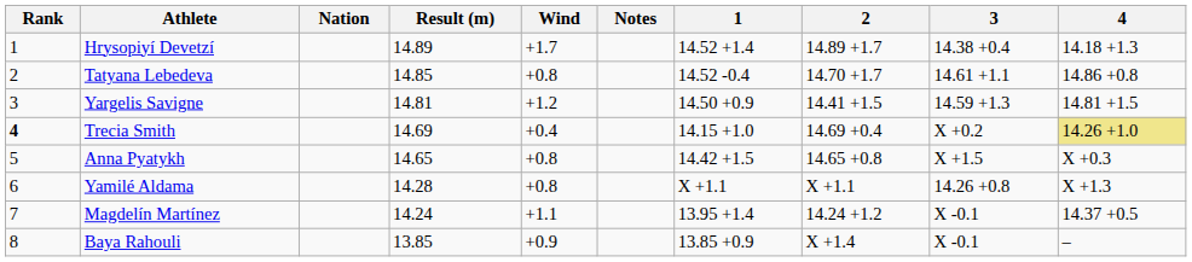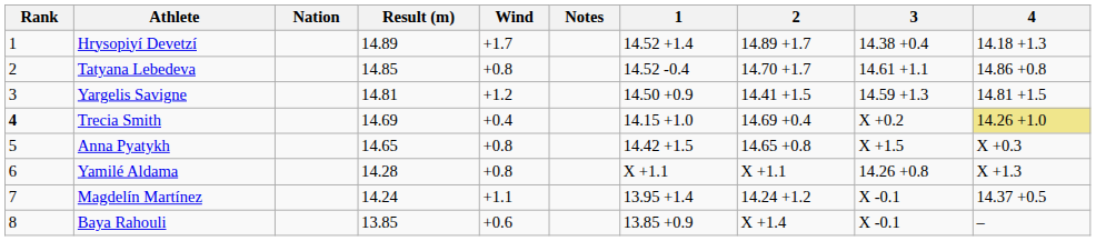Baya Rahouli | Wind: +0.9 -> +0.6
